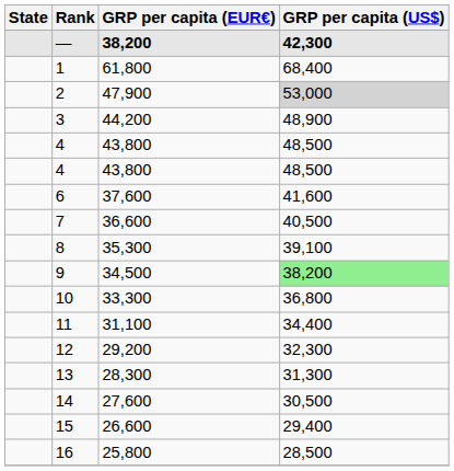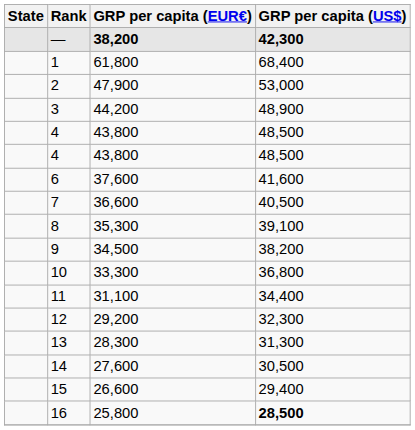2 | GRP per capita (US$): lightgrey background -> no background
9 | GRP per capita (US$): lightgreen background -> no background
16 | GRP per capita (US$): normal -> bold
